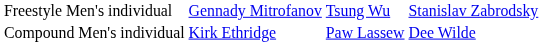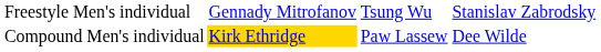Compound Men's individual | column 2: no background -> gold background
